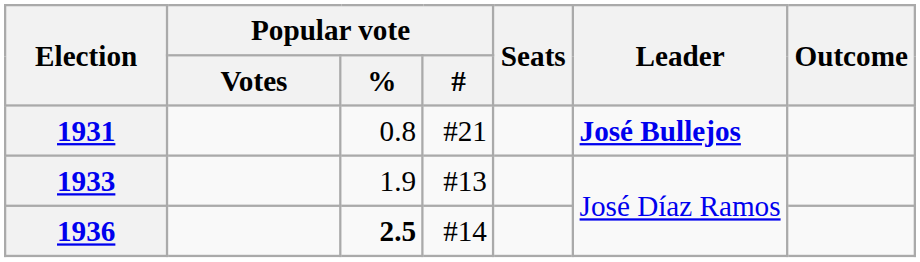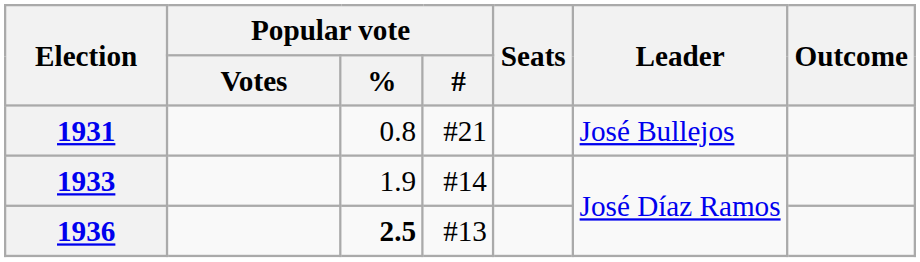1931 | Leader: bold -> normal
1933 | Popular vote / #: #13 -> #14
1936 | Popular vote / #: #14 -> #13
